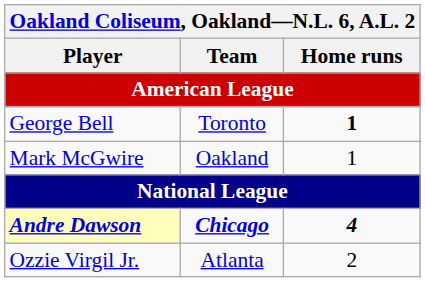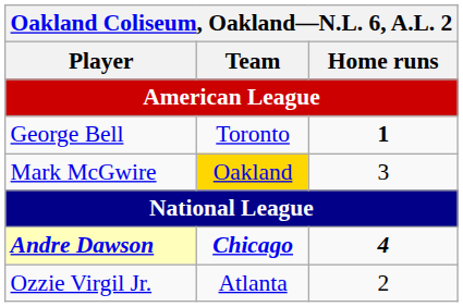Mark McGwire | Team: no background -> gold background
Mark McGwire | Home runs: 1 -> 3
